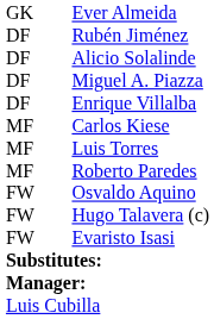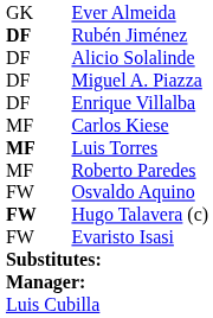Rubén Jiménez | column 1: normal -> bold
Luis Torres | column 1: normal -> bold
Hugo Talavera (c) | column 1: normal -> bold
